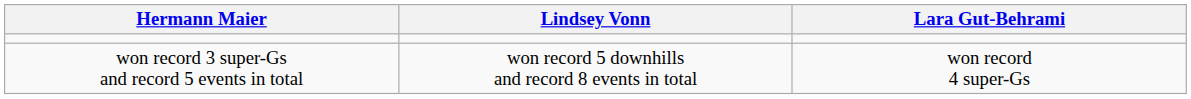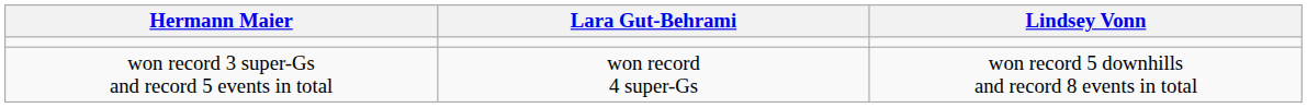columns swapped: Lindsey Vonn <-> Lara Gut-Behrami
